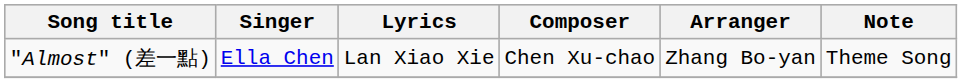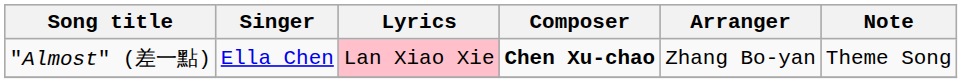"Almost" (差一點) | Lyrics: no background -> pink background
"Almost" (差一點) | Composer: normal -> bold
